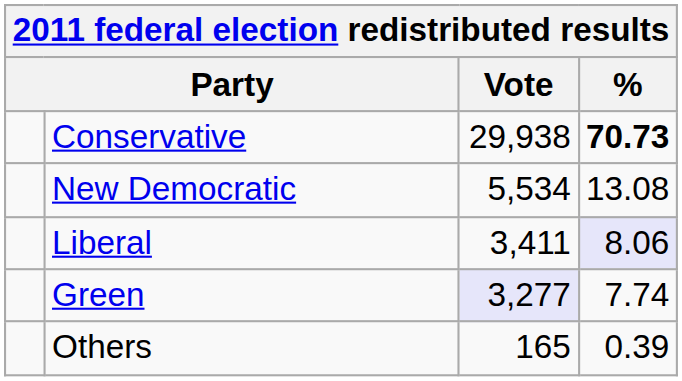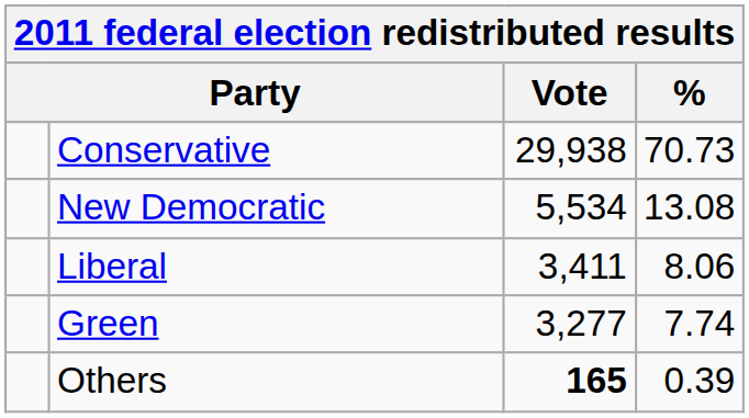Conservative | %: bold -> normal
Liberal | %: lavender background -> no background
Green | Vote: lavender background -> no background
Others | Vote: normal -> bold
